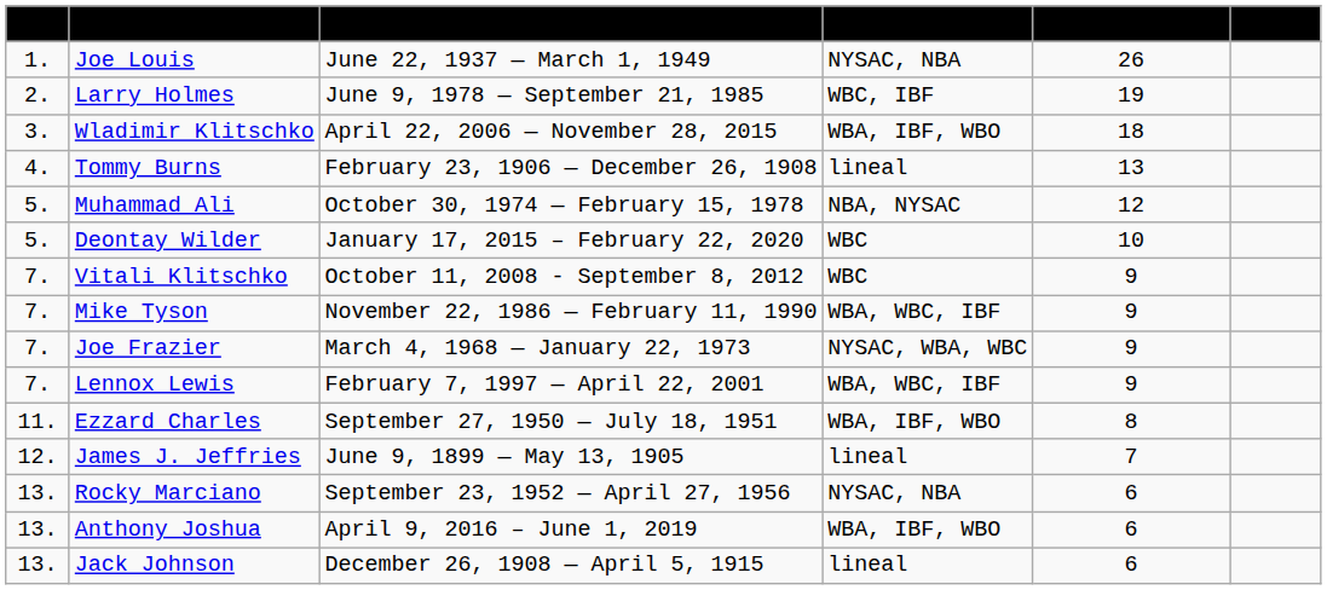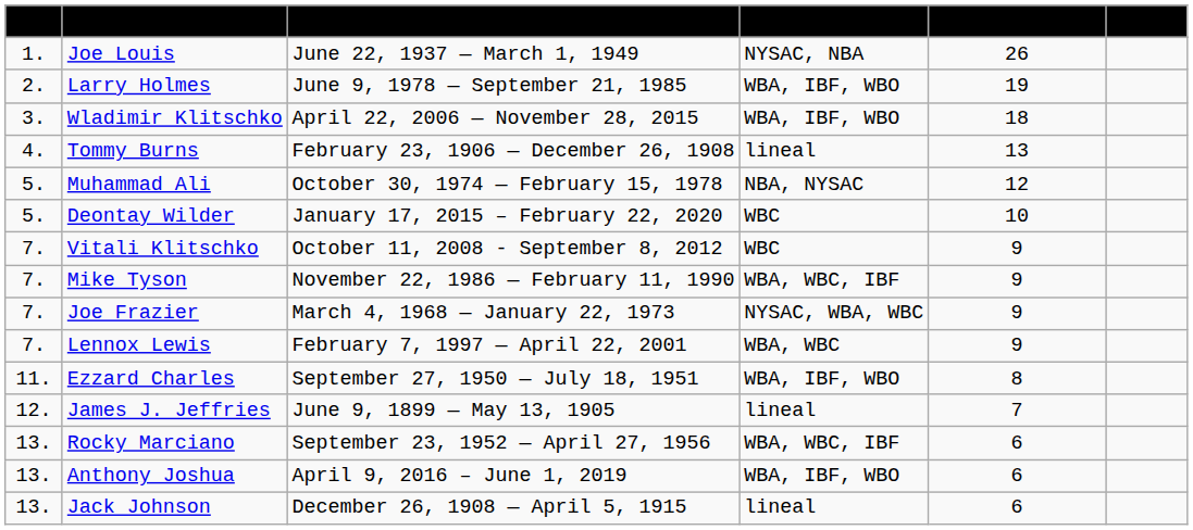Larry Holmes | Recognition: WBC, IBF -> WBA, IBF, WBO
Lennox Lewis | Recognition: WBA, WBC, IBF -> WBA, WBC
Rocky Marciano | Recognition: NYSAC, NBA -> WBA, WBC, IBF
